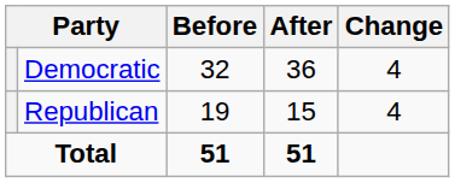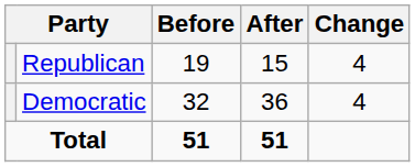rows swapped: Democratic <-> Republican
